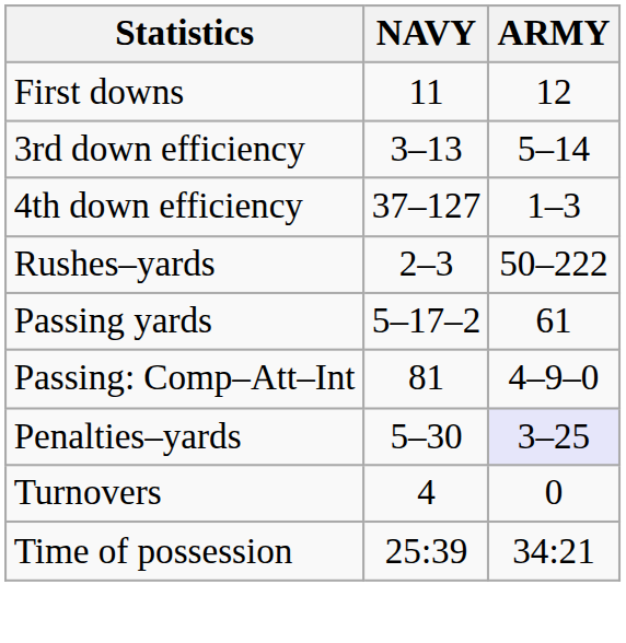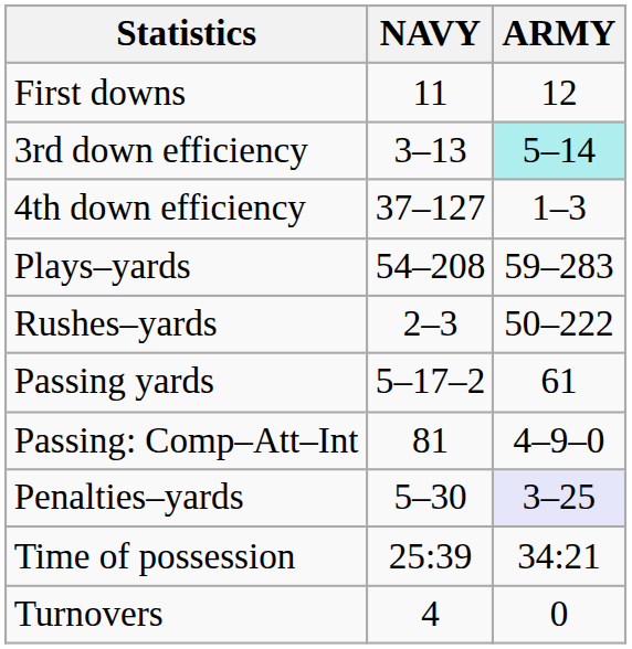3rd down efficiency | ARMY: no background -> paleturquoise background
+ row: Plays–yards | 54–208 | 59–283
rows swapped: Turnovers <-> Time of possession
